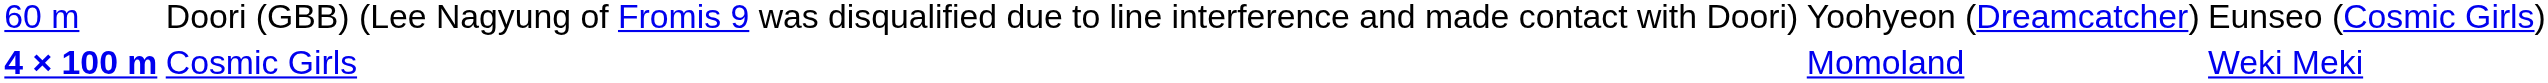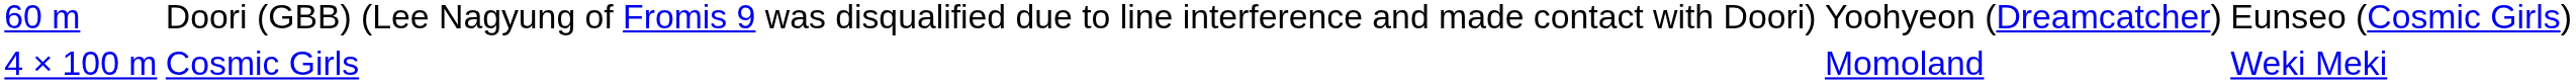Cosmic Girls | column 1: bold -> normal
